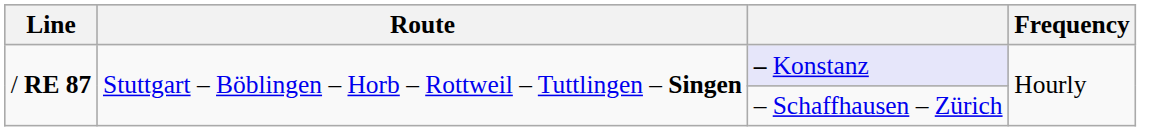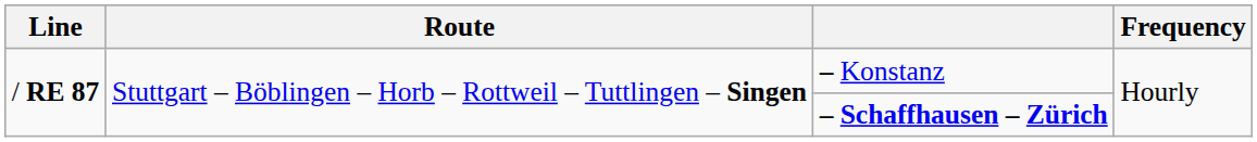– Konstanz | column 3: lavender background -> no background
– Schaffhausen – Zürich | column 3: normal -> bold
